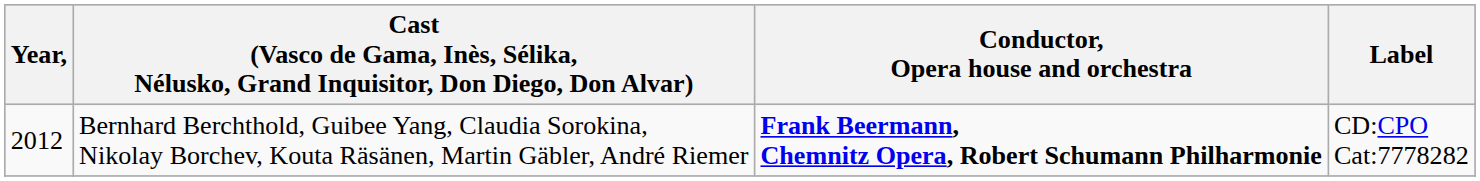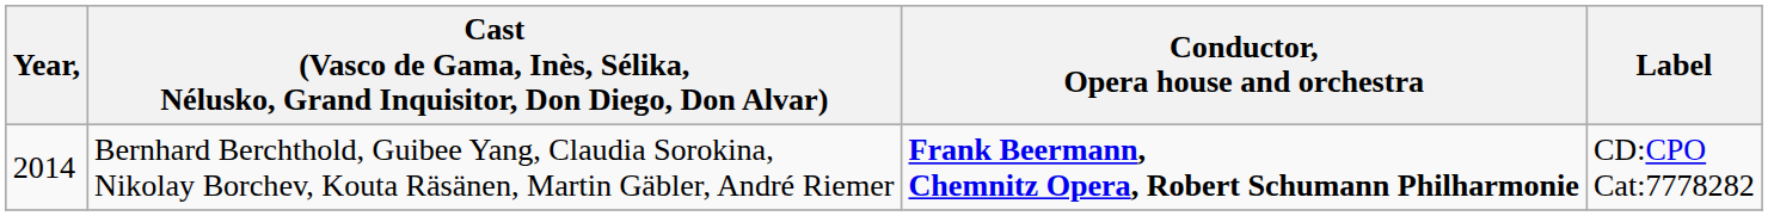row 2 | Year,: 2012 -> 2014
